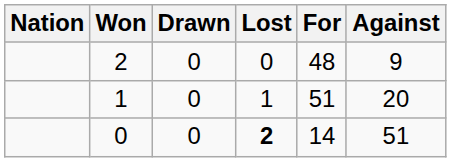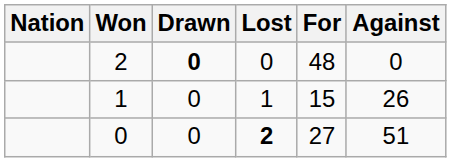row 2 | Drawn: normal -> bold
row 2 | Against: 9 -> 0
row 3 | For: 51 -> 15
row 3 | Against: 20 -> 26
row 4 | For: 14 -> 27
